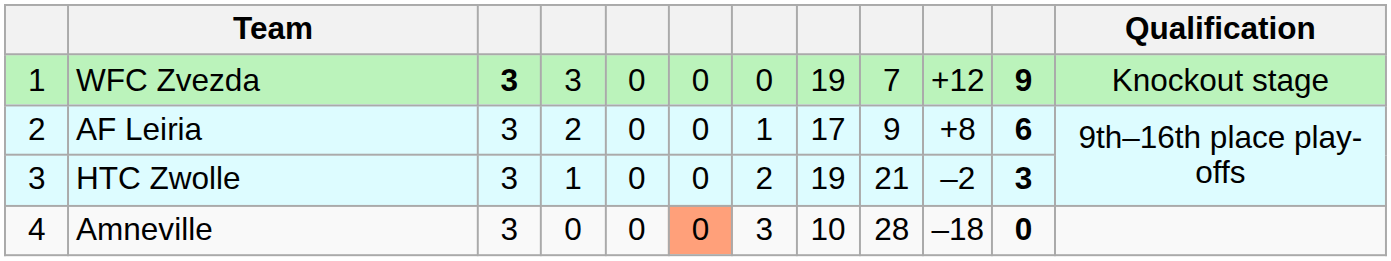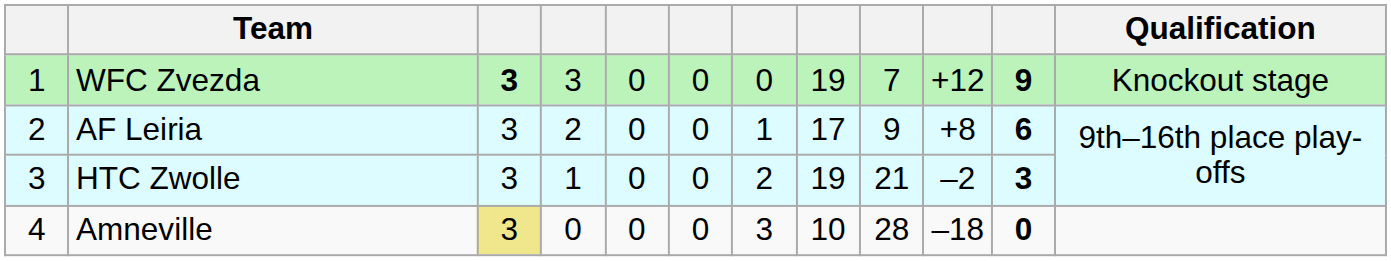Amneville | column 3: no background -> khaki background
Amneville | column 6: lightsalmon background -> no background
